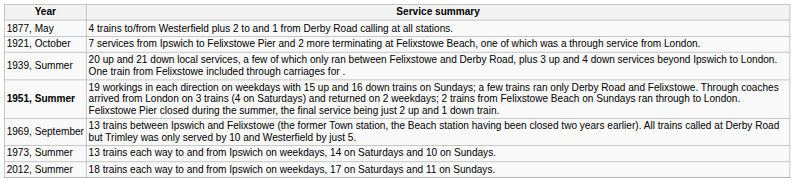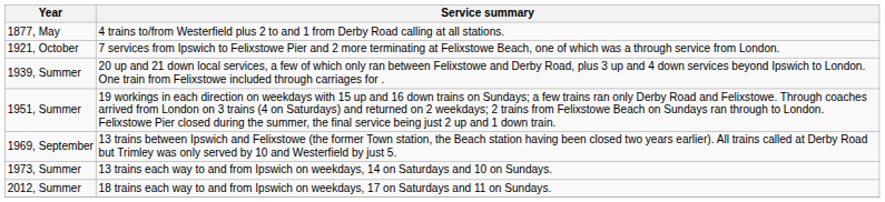1951, Summer | Year: bold -> normal
